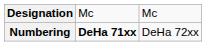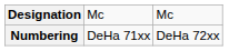Numbering | column 2: bold -> normal
